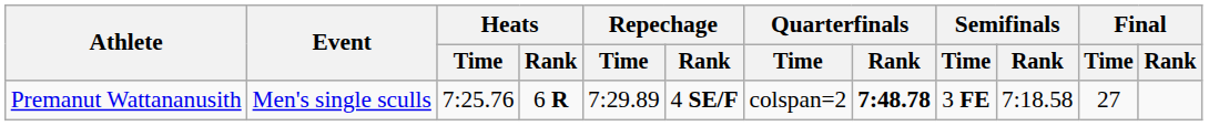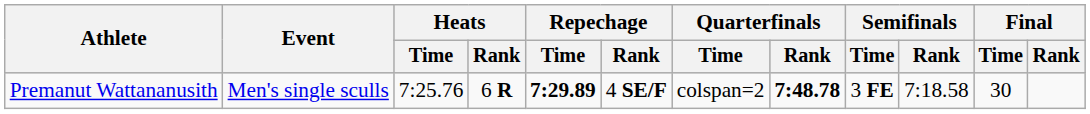Premanut Wattananusith | Repechage / Time: normal -> bold
Premanut Wattananusith | Final / Time: 27 -> 30
